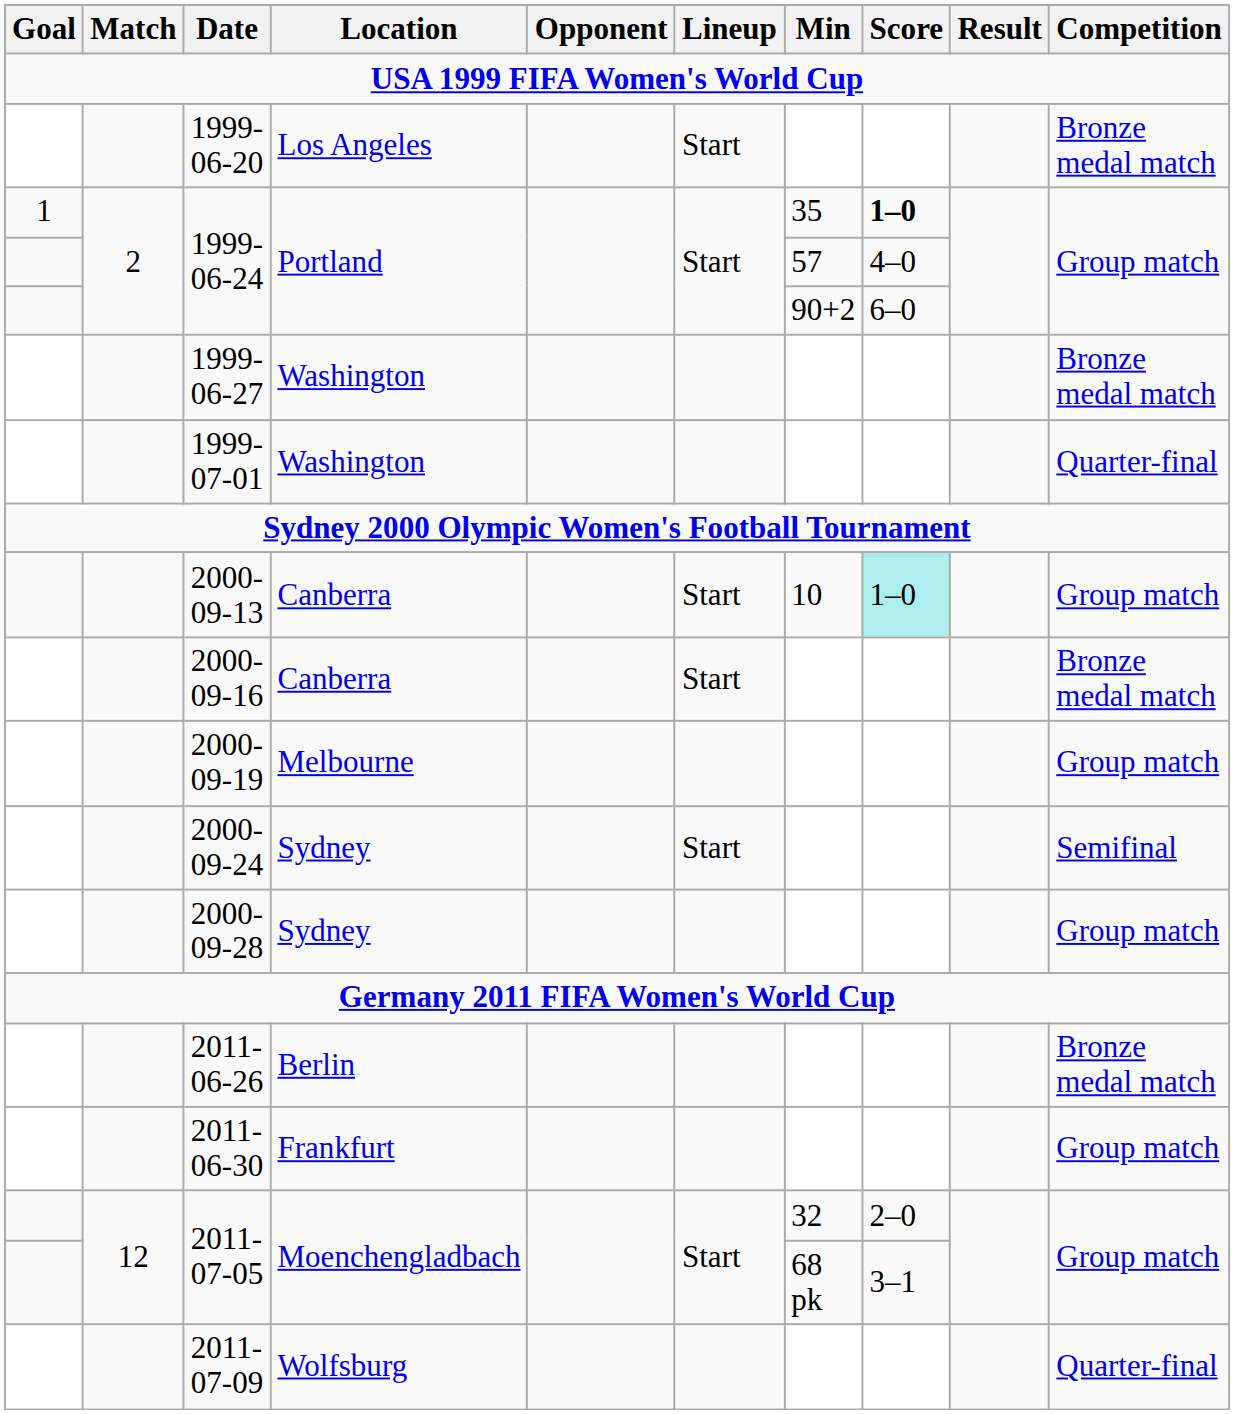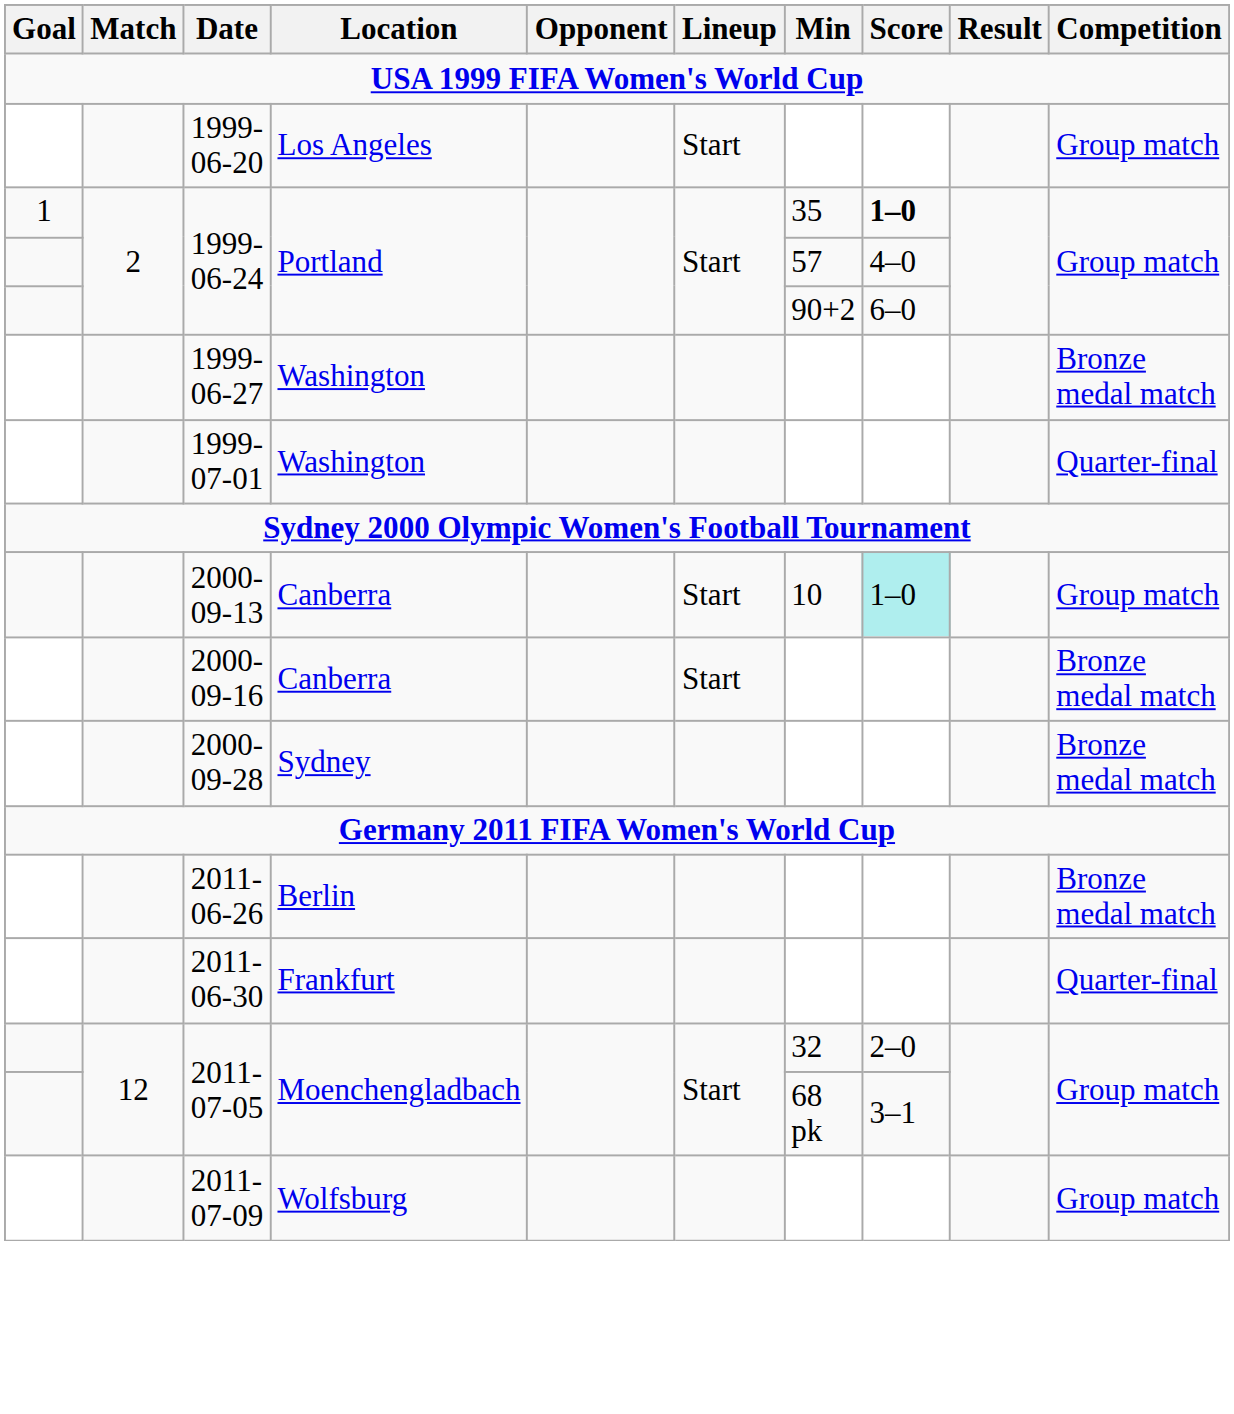1999-06-20 | Competition: Bronze medal match -> Group match
- row: 2000-09-19 | Melbourne | Group match
- row: 2000-09-24 | Sydney | Start | Semifinal
2000-09-28 | Competition: Group match -> Bronze medal match
2011-06-30 | Competition: Group match -> Quarter-final
2011-07-09 | Competition: Quarter-final -> Group match
